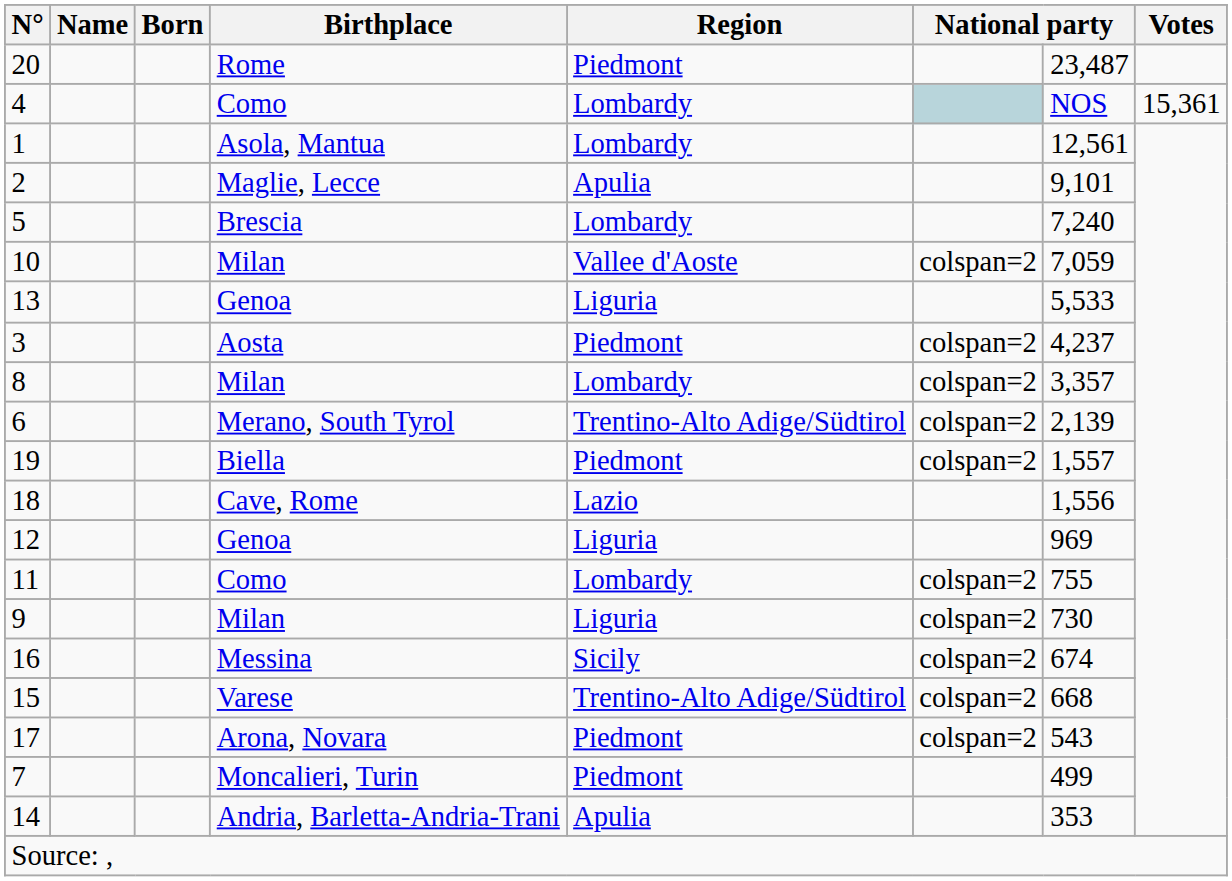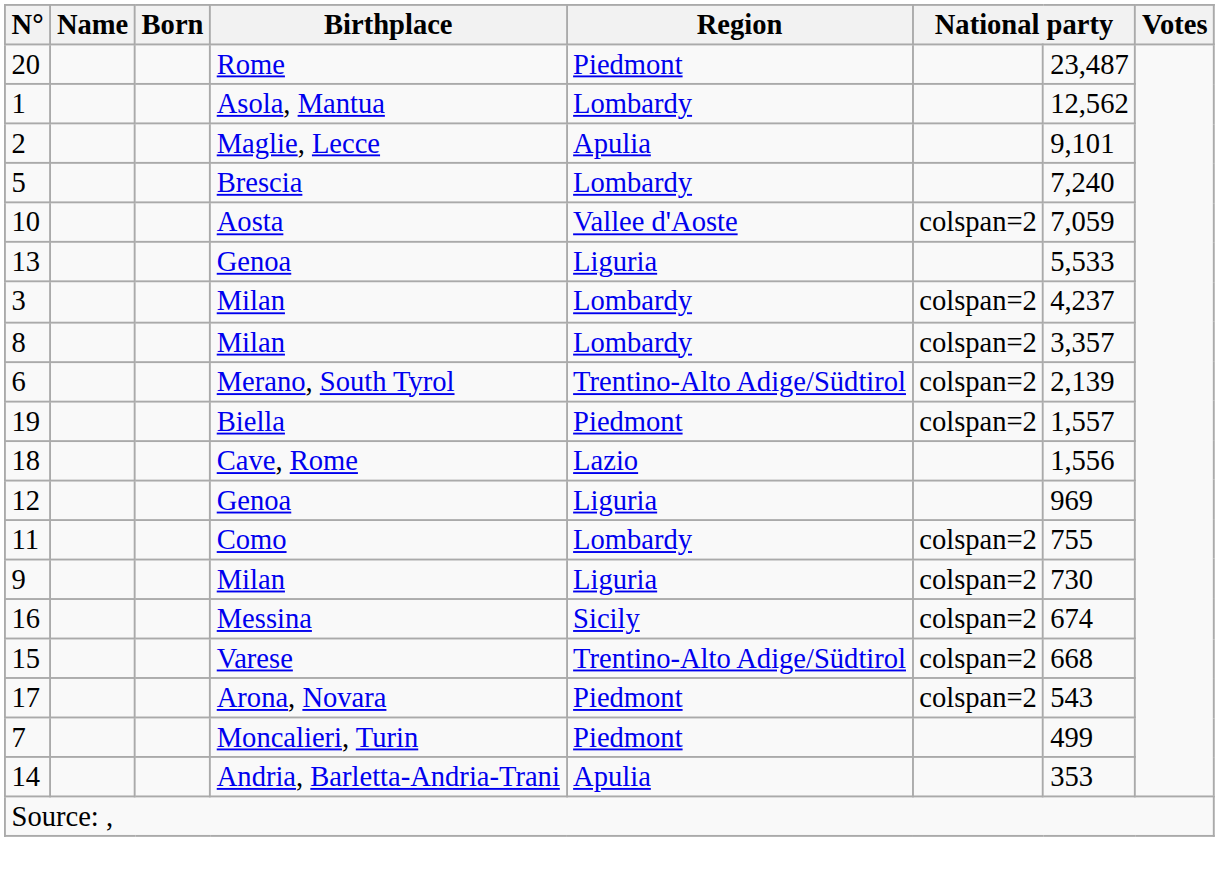- row: 4 | Como | Lombardy | NOS | 15,361
1 | column 7: 12,561 -> 12,562
10 | Birthplace: Milan -> Aosta
3 | Birthplace: Aosta -> Milan
3 | Region: Piedmont -> Lombardy
